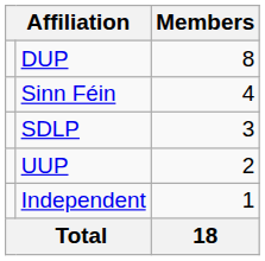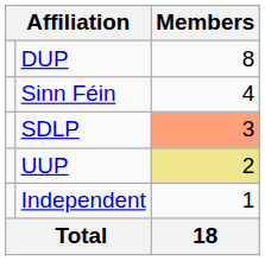SDLP | Members: no background -> lightsalmon background
UUP | Members: no background -> khaki background
